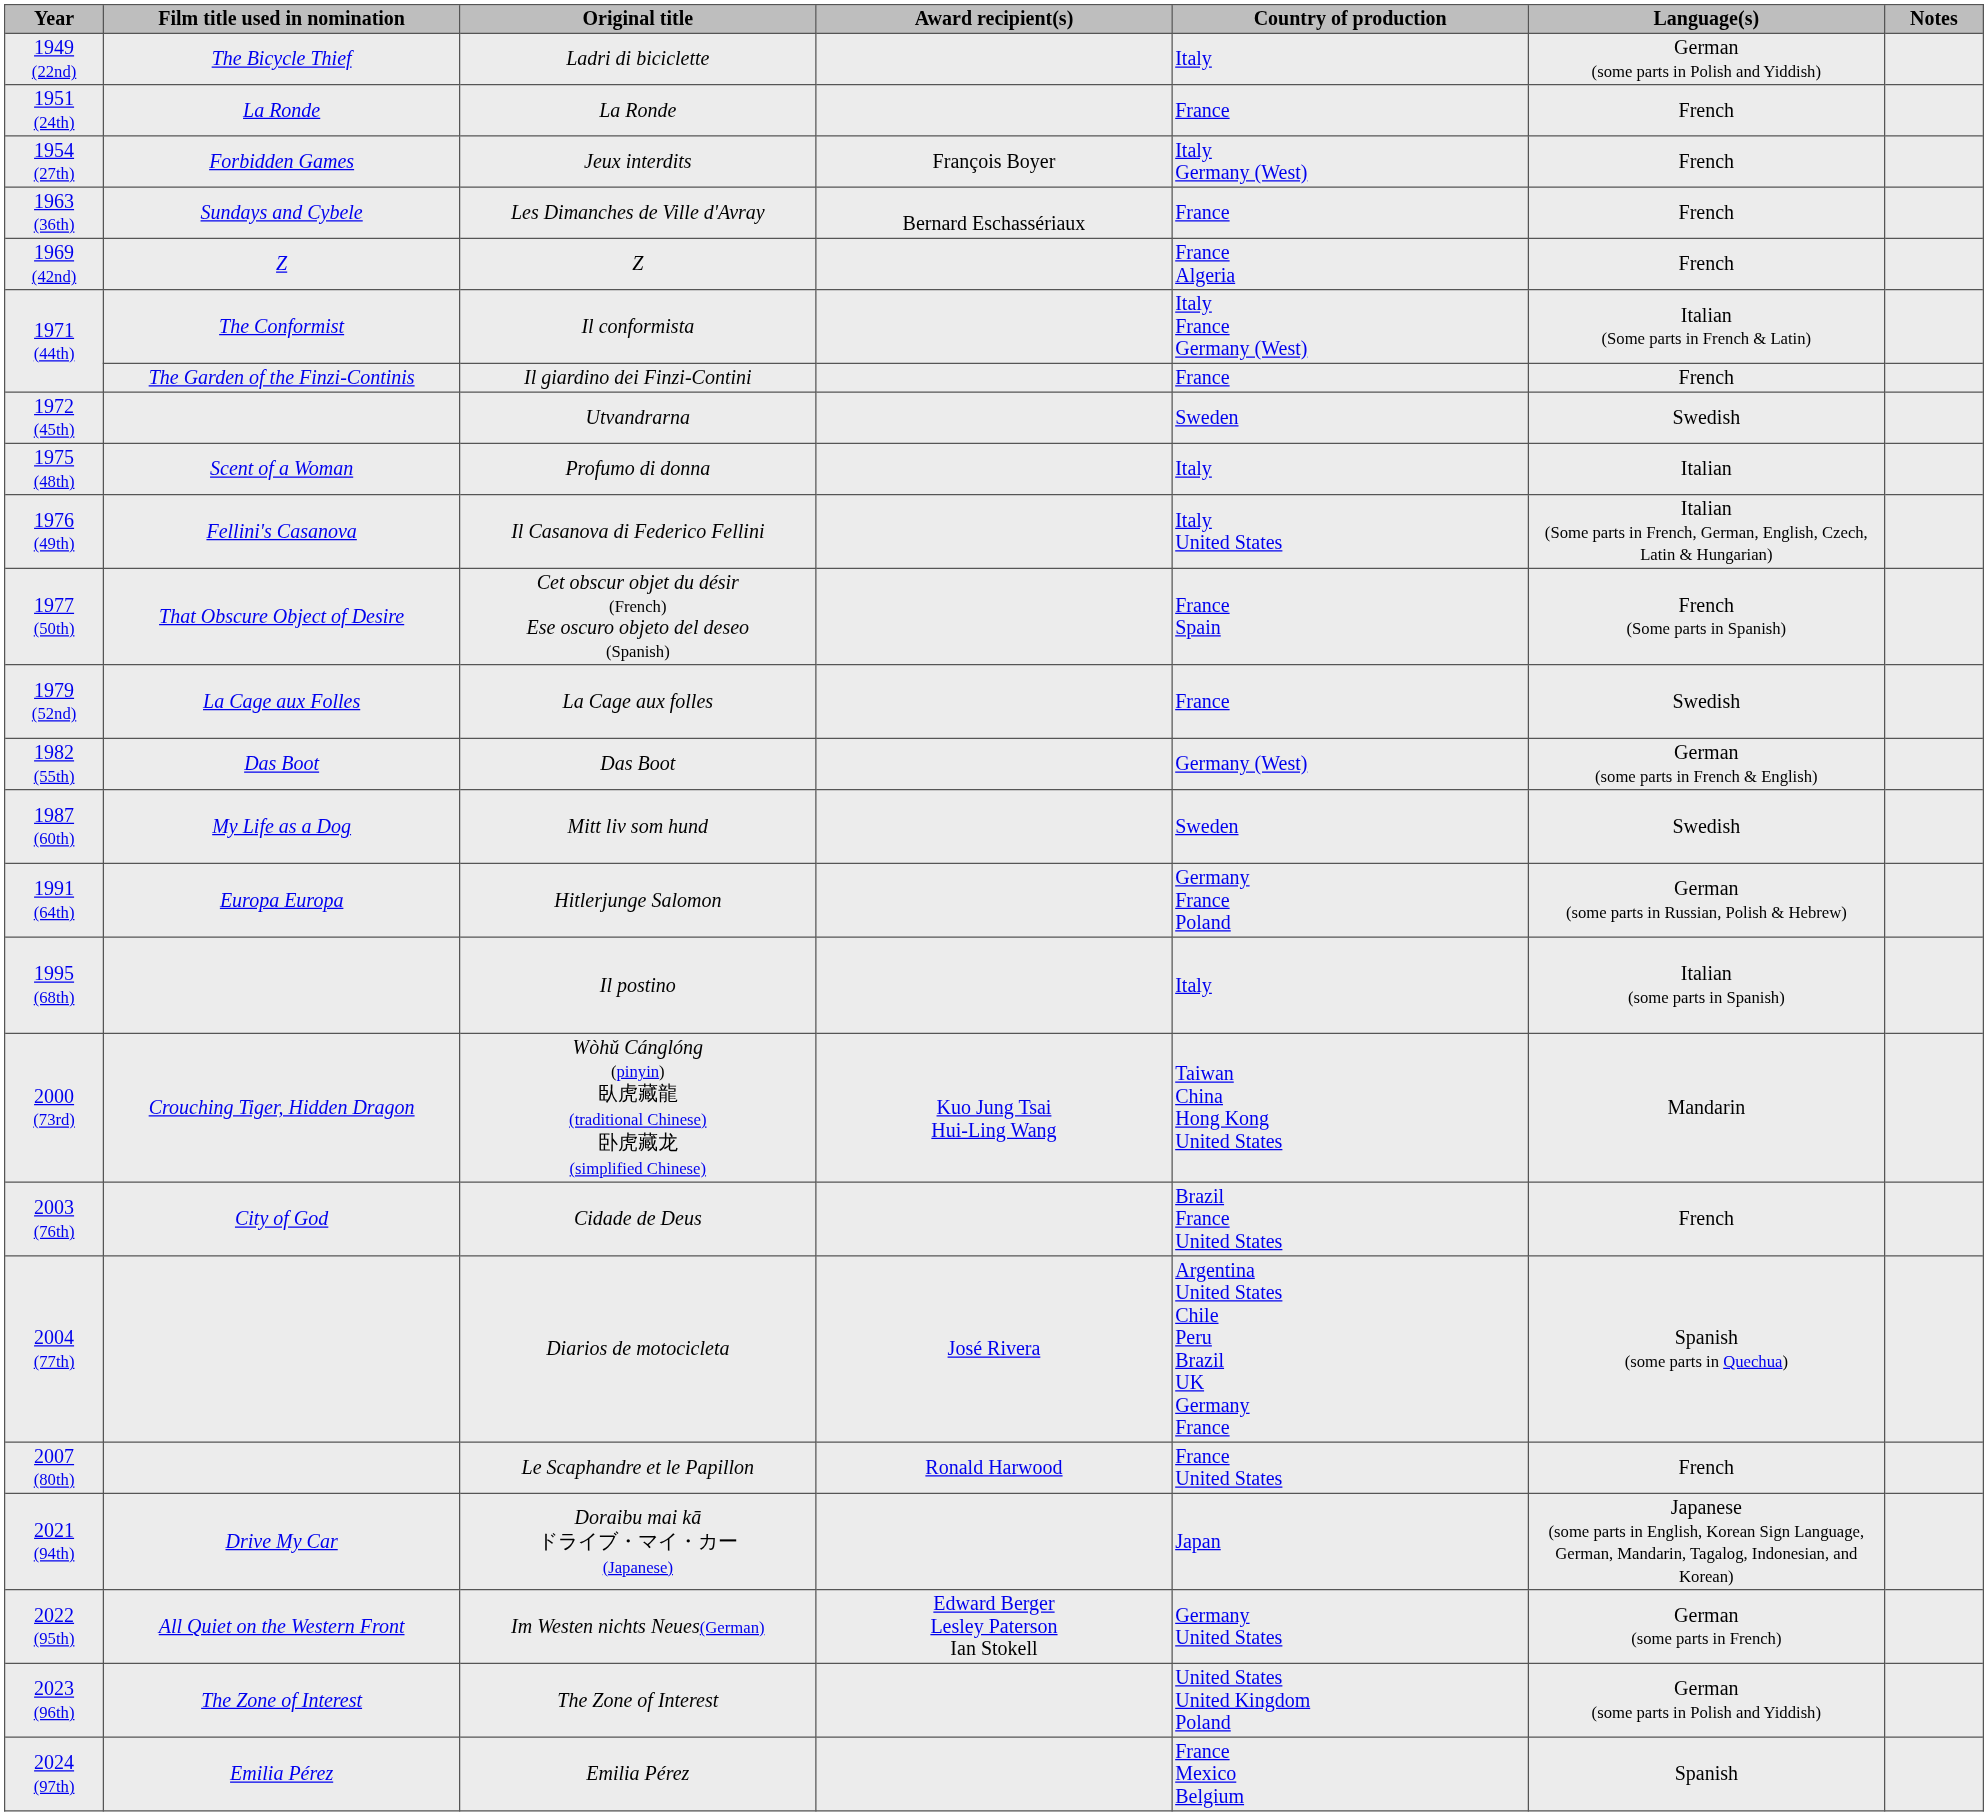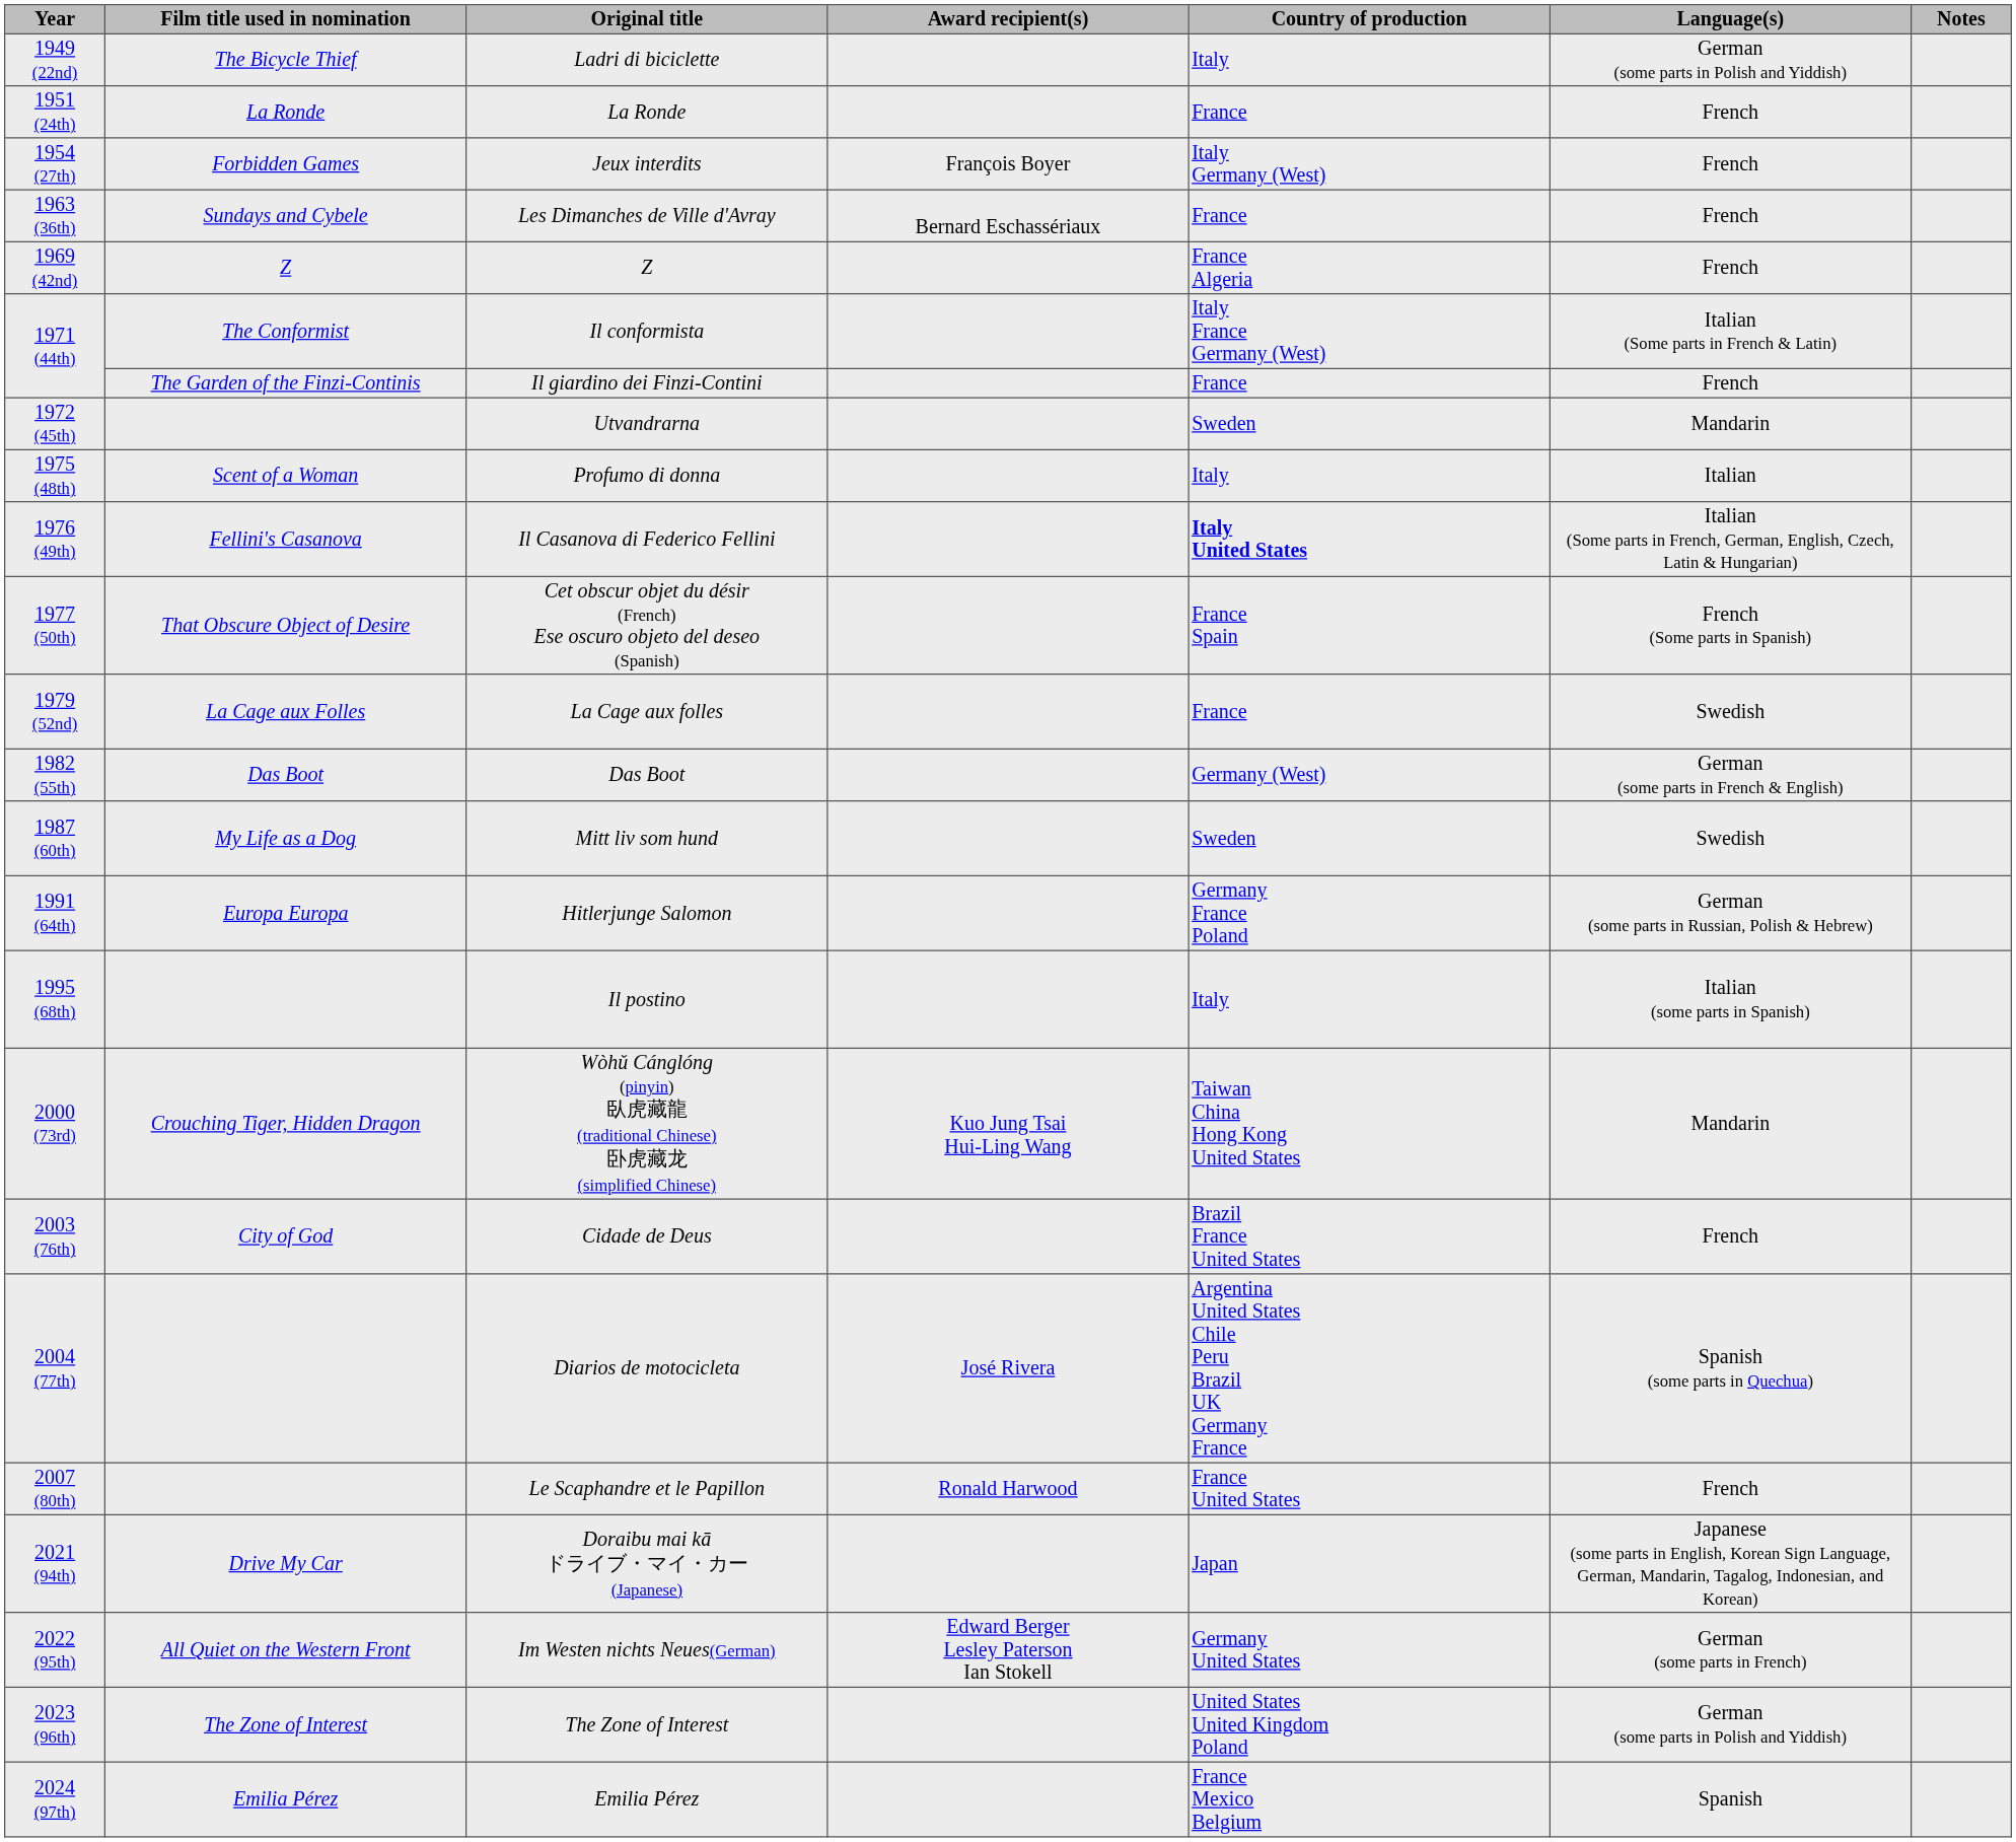Utvandrarna | Language(s): Swedish -> Mandarin
Il Casanova di Federico Fellini | Country of production: normal -> bold
